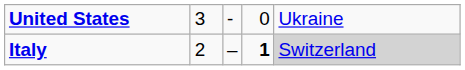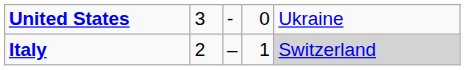Italy | column 4: bold -> normal
